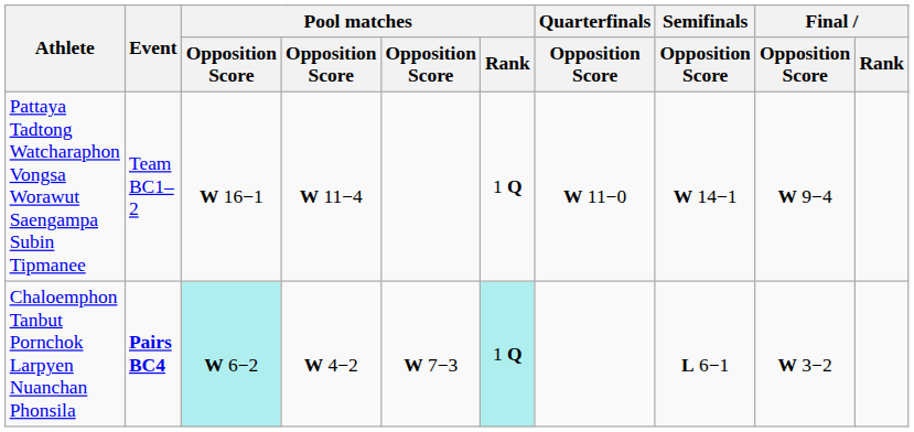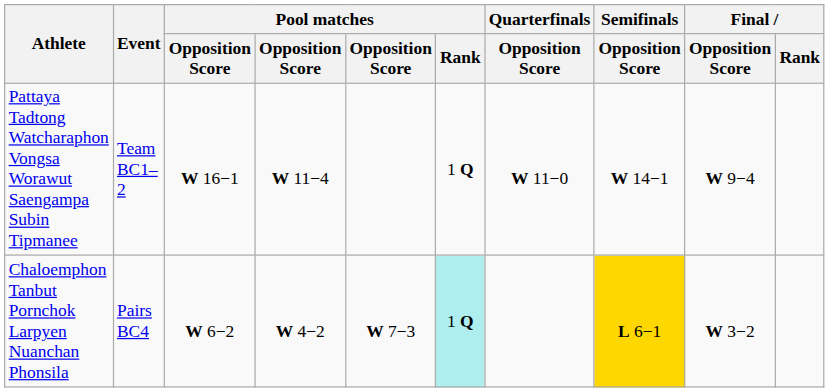Chaloemphon Tanbut Pornchok Larpyen Nuanchan Phonsila | Event: bold -> normal
Chaloemphon Tanbut Pornchok Larpyen Nuanchan Phonsila | column 3: paleturquoise background -> no background
Chaloemphon Tanbut Pornchok Larpyen Nuanchan Phonsila | Semifinals / Opposition Score: no background -> gold background
